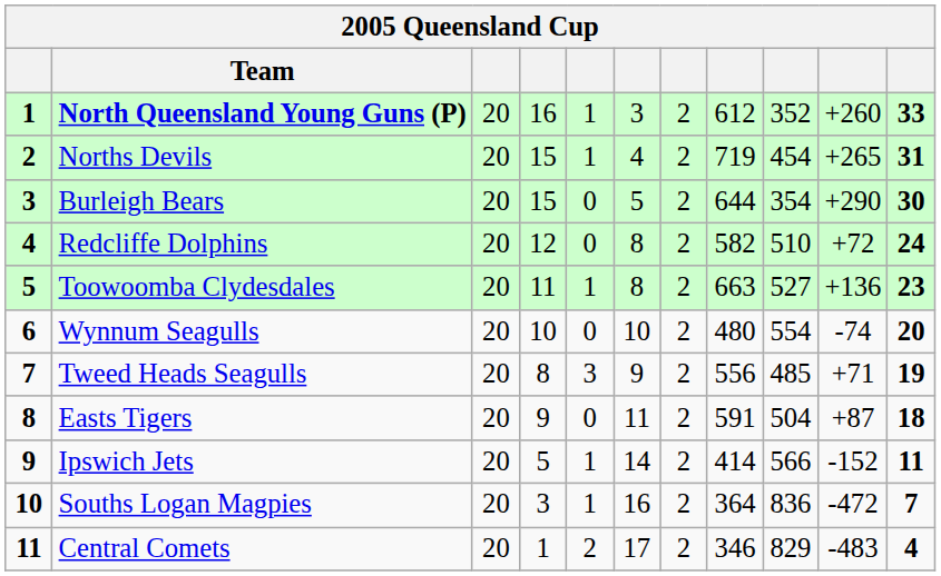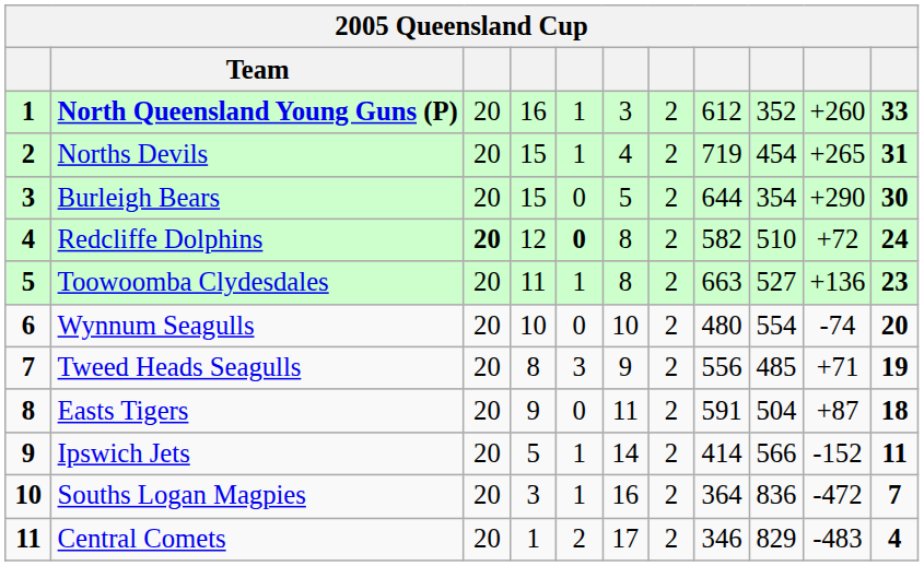Redcliffe Dolphins | column 3: normal -> bold
Redcliffe Dolphins | column 5: normal -> bold
